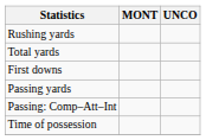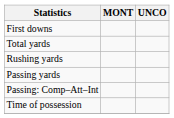rows swapped: First downs <-> Rushing yards
